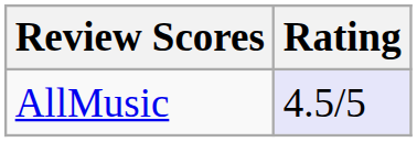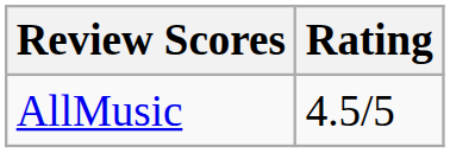AllMusic | Rating: lavender background -> no background
